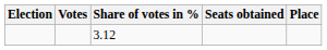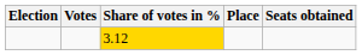columns swapped: Seats obtained <-> Place
row 2 | Share of votes in %: no background -> gold background
